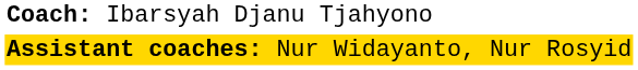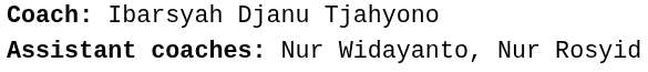row 2 | column 1: gold background -> no background
